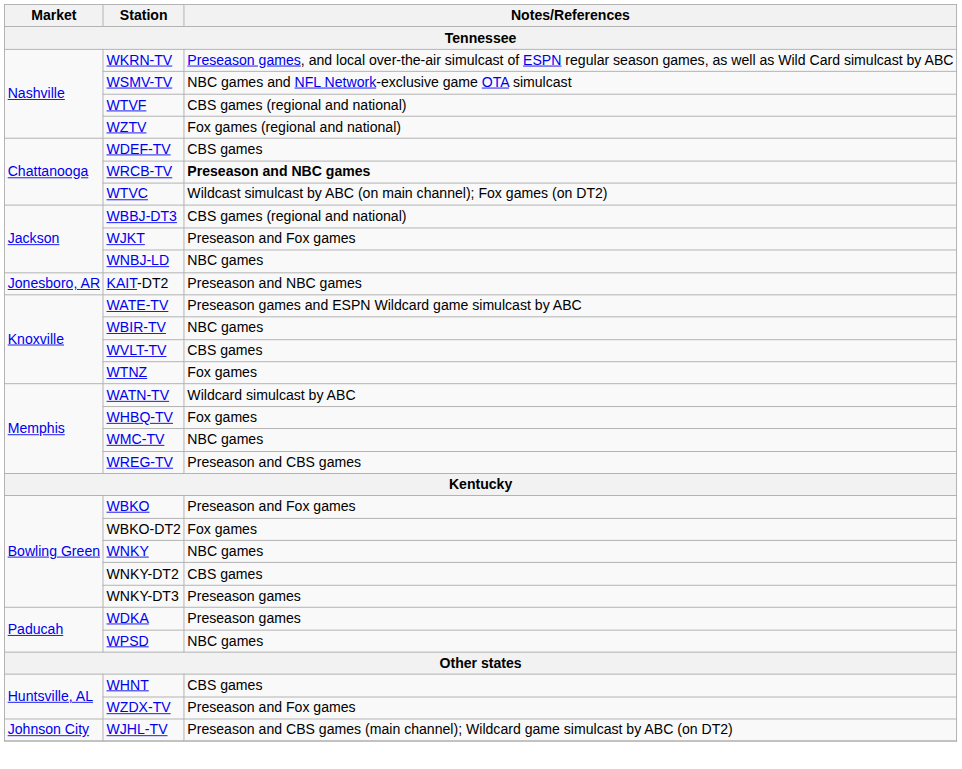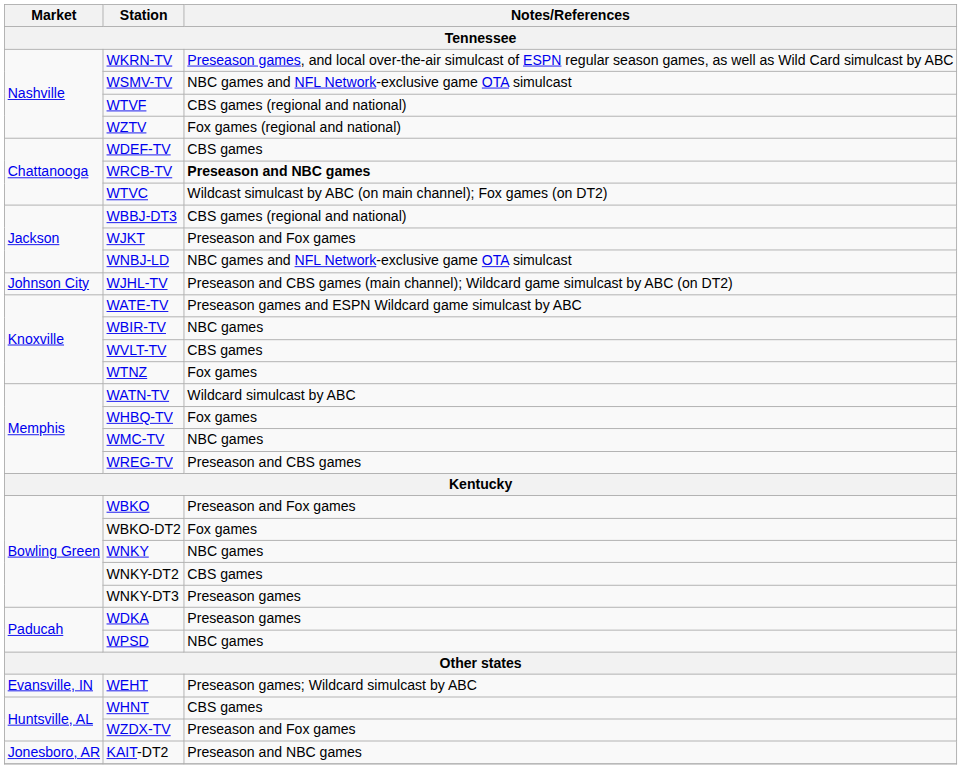WNBJ-LD | Notes/References: NBC games -> NBC games and NFL Network-exclusive game OTA simulcast
rows swapped: WJHL-TV <-> KAIT-DT2
+ row: Evansville, IN | WEHT | Preseason games; Wildcard simulcast by ABC
